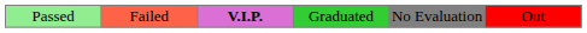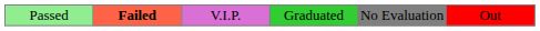Passed | column 2: normal -> bold
Passed | column 3: bold -> normal
